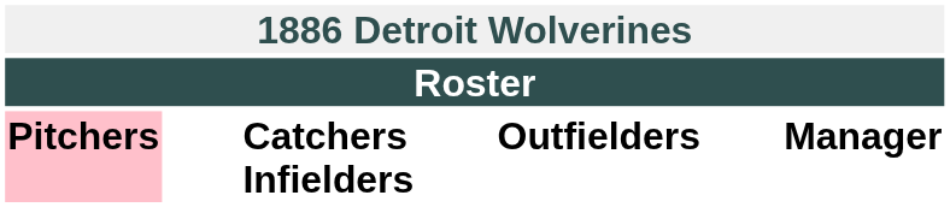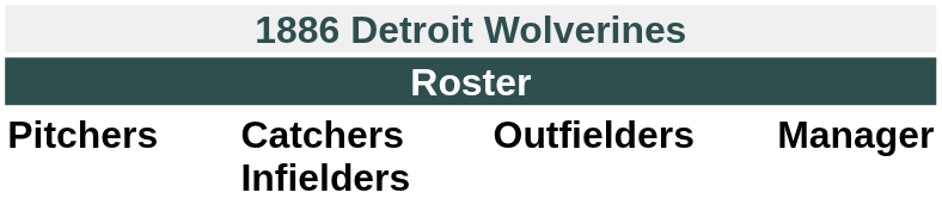Pitchers | column 1: pink background -> no background
